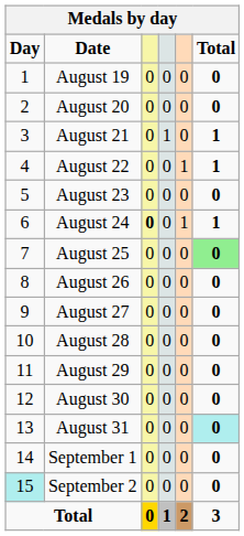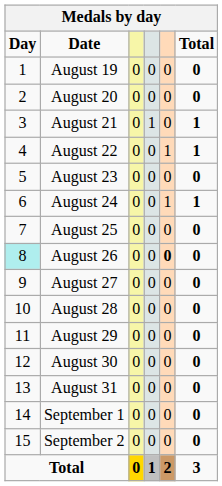August 24 | column 3: bold -> normal
August 25 | Total: lightgreen background -> no background
August 26 | Day: no background -> paleturquoise background
August 26 | column 5: normal -> bold
August 31 | Total: paleturquoise background -> no background
September 2 | Day: paleturquoise background -> no background
